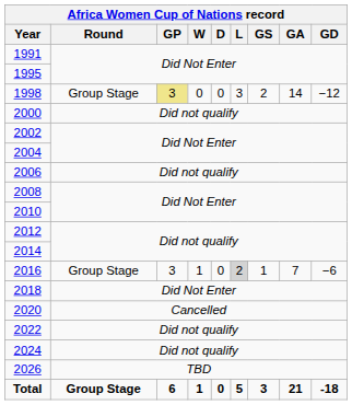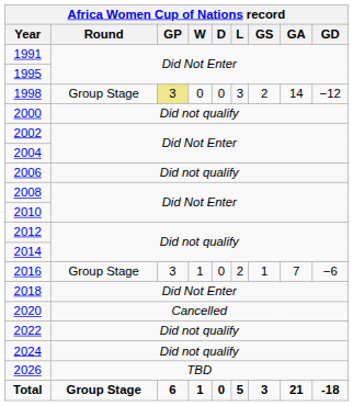2016 | L: lightgrey background -> no background
